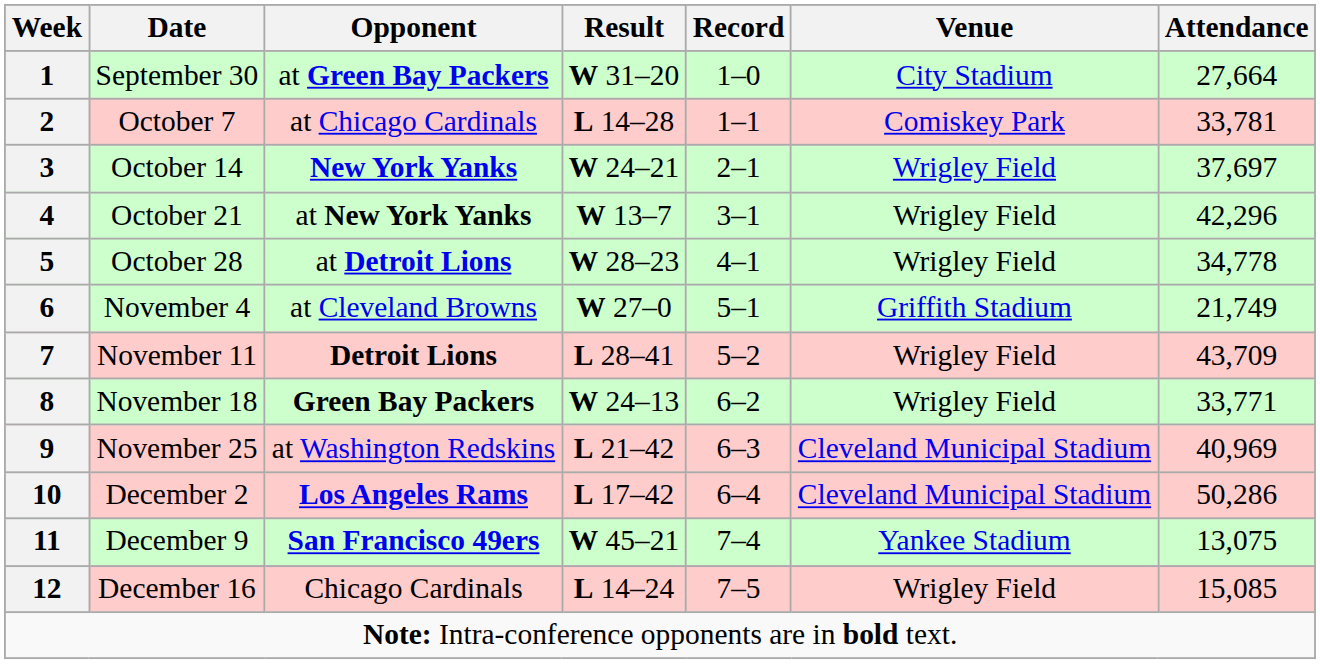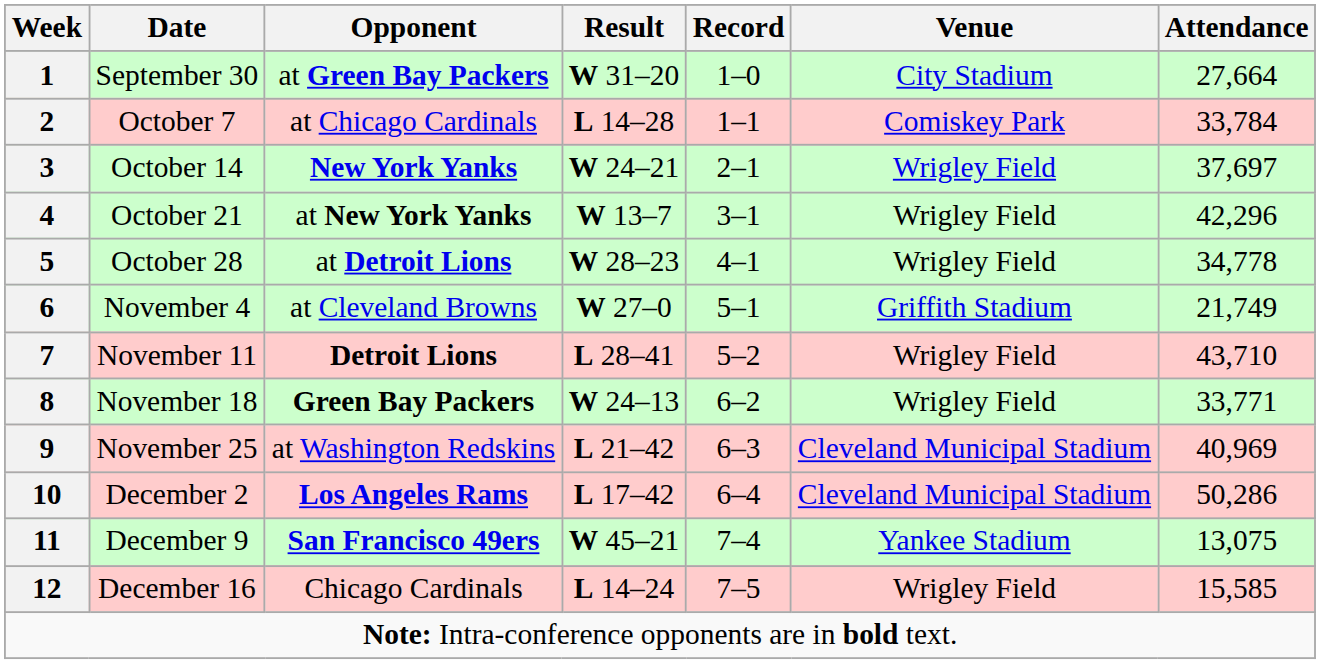2 | Attendance: 33,781 -> 33,784
7 | Attendance: 43,709 -> 43,710
12 | Attendance: 15,085 -> 15,585
